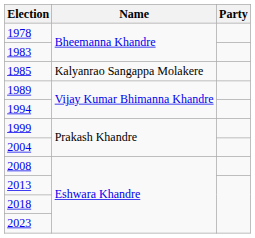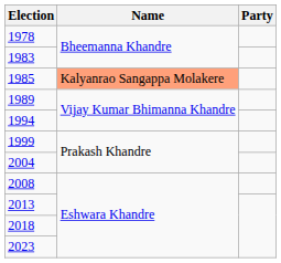1985 | Name: no background -> lightsalmon background
